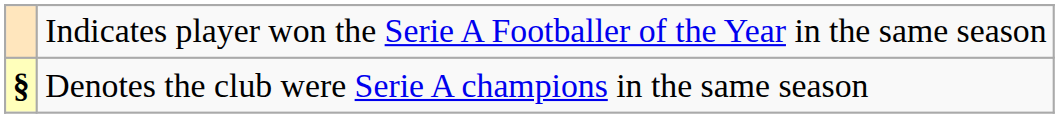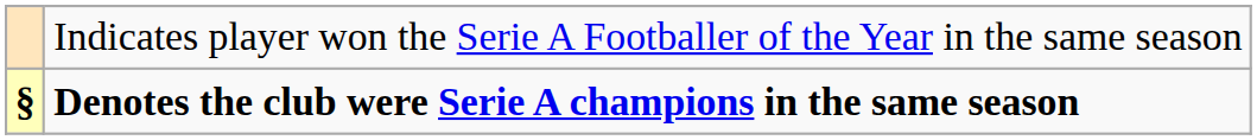§ | column 2: normal -> bold
